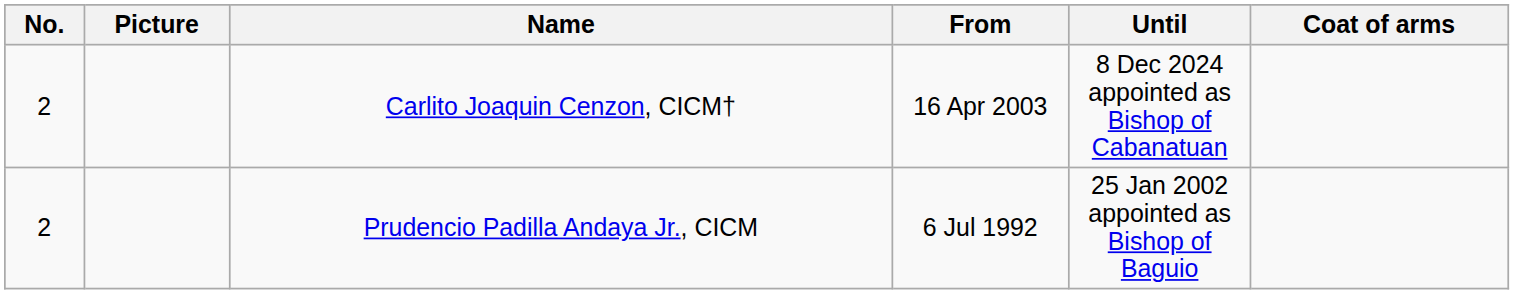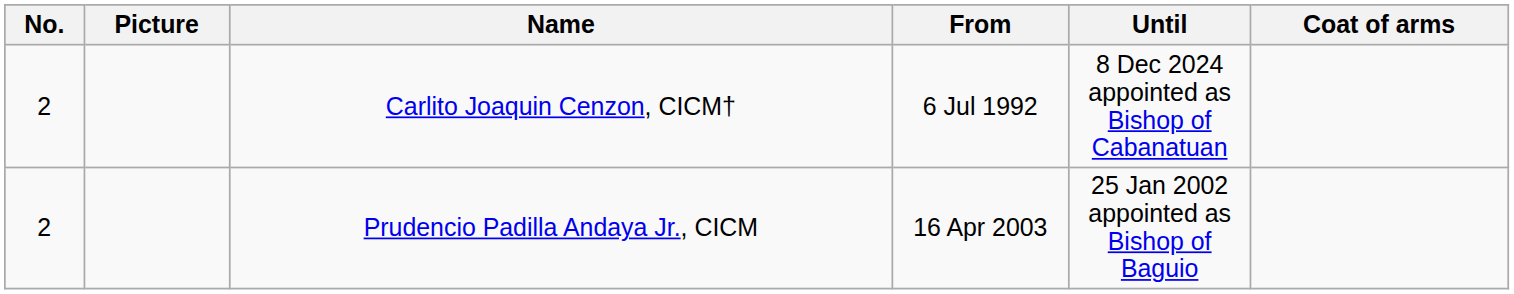Carlito Joaquin Cenzon, CICM† | From: 16 Apr 2003 -> 6 Jul 1992
Prudencio Padilla Andaya Jr., CICM | From: 6 Jul 1992 -> 16 Apr 2003
